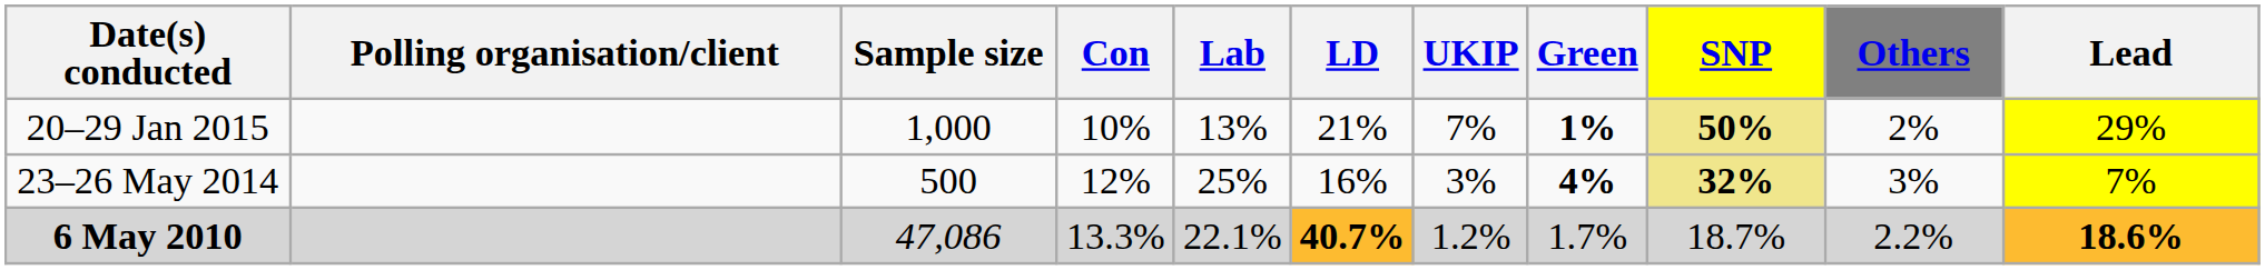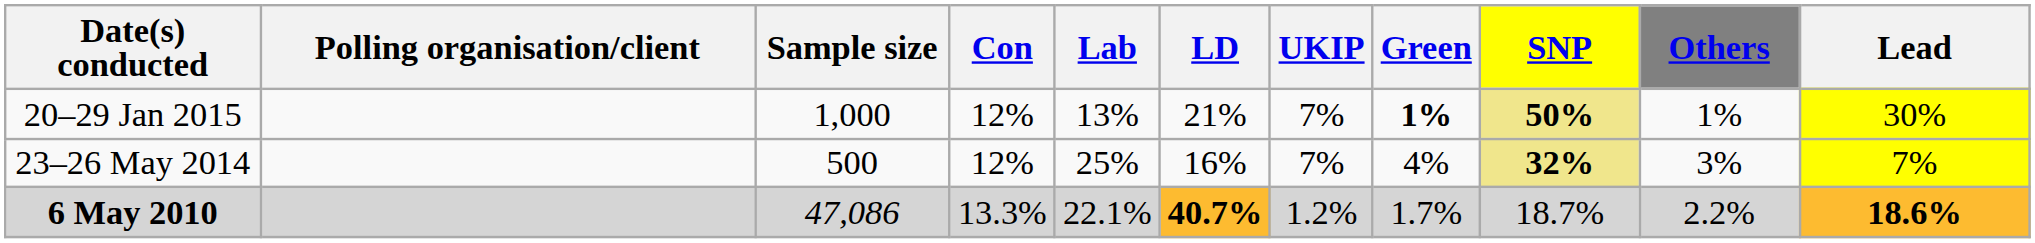20–29 Jan 2015 | Con: 10% -> 12%
20–29 Jan 2015 | Others: 2% -> 1%
20–29 Jan 2015 | Lead: 29% -> 30%
23–26 May 2014 | UKIP: 3% -> 7%
23–26 May 2014 | Green: bold -> normal
